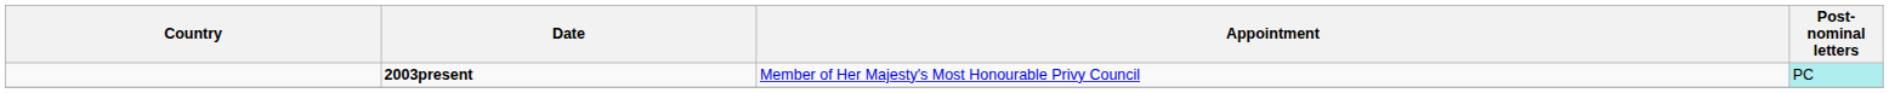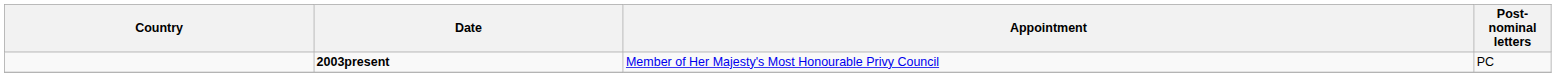2003present | Post-nominal letters: paleturquoise background -> no background
